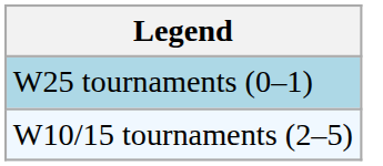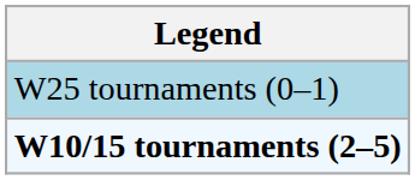row 3 | column 1: normal -> bold
